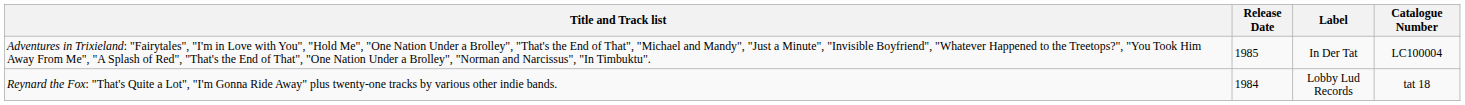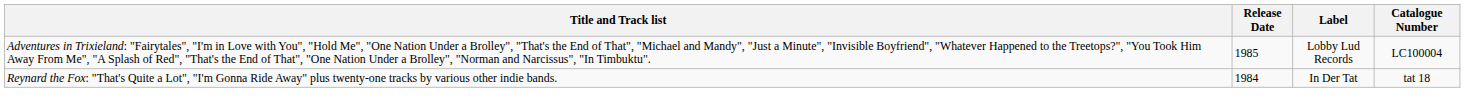row 2 | Label: In Der Tat -> Lobby Lud Records
row 3 | Label: Lobby Lud Records -> In Der Tat
